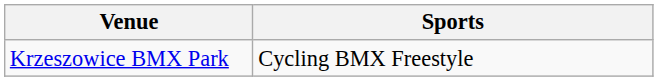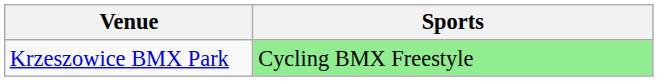Krzeszowice BMX Park | Sports: no background -> lightgreen background
